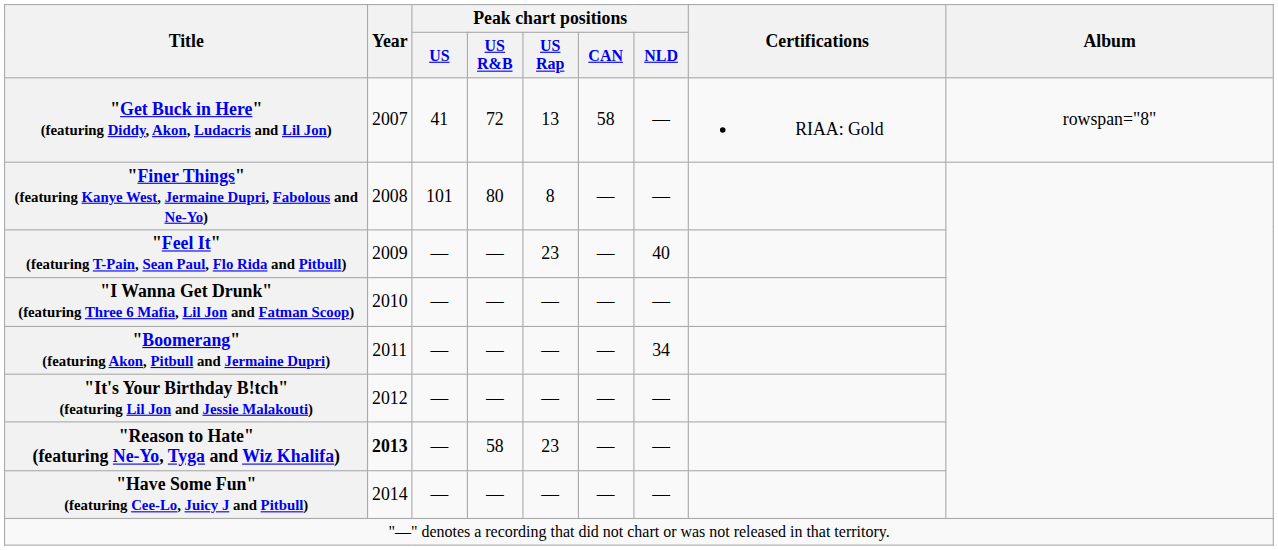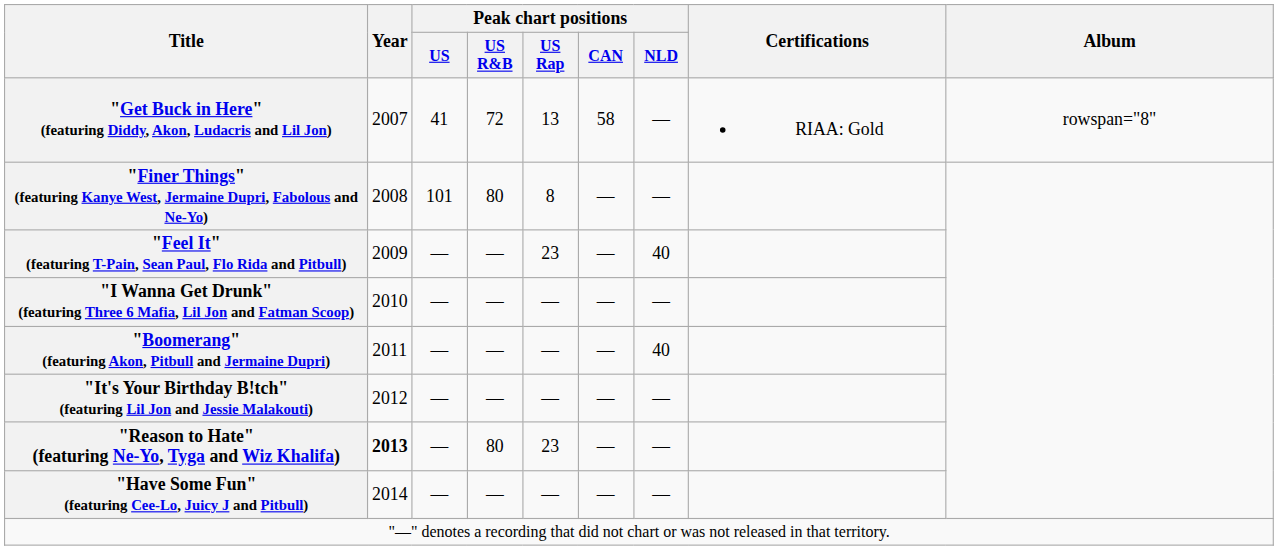"Boomerang" (featuring Akon, Pitbull and Jermaine Dupri) | Peak chart positions / NLD: 34 -> 40
"Reason to Hate" (featuring Ne-Yo, Tyga and Wiz Khalifa) | Peak chart positions / US R&B: 58 -> 80
